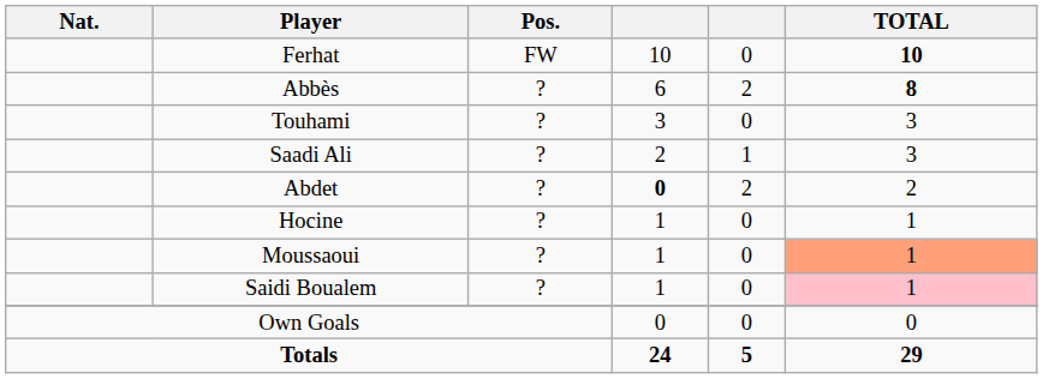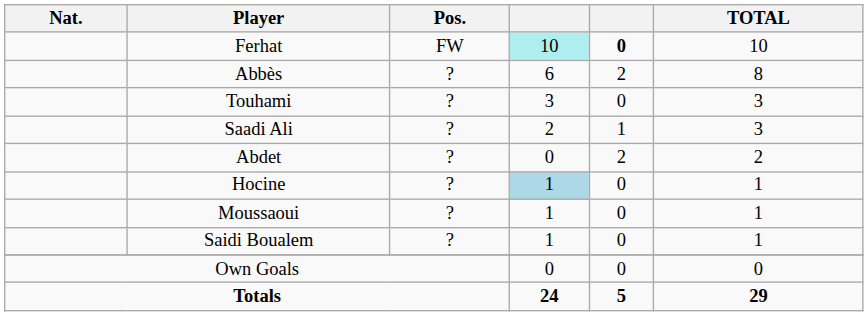Ferhat | column 4: no background -> paleturquoise background
Ferhat | column 5: normal -> bold
Ferhat | TOTAL: bold -> normal
Abbès | TOTAL: bold -> normal
Abdet | column 4: bold -> normal
Hocine | column 4: no background -> lightblue background
Moussaoui | TOTAL: lightsalmon background -> no background
Saidi Boualem | TOTAL: pink background -> no background
